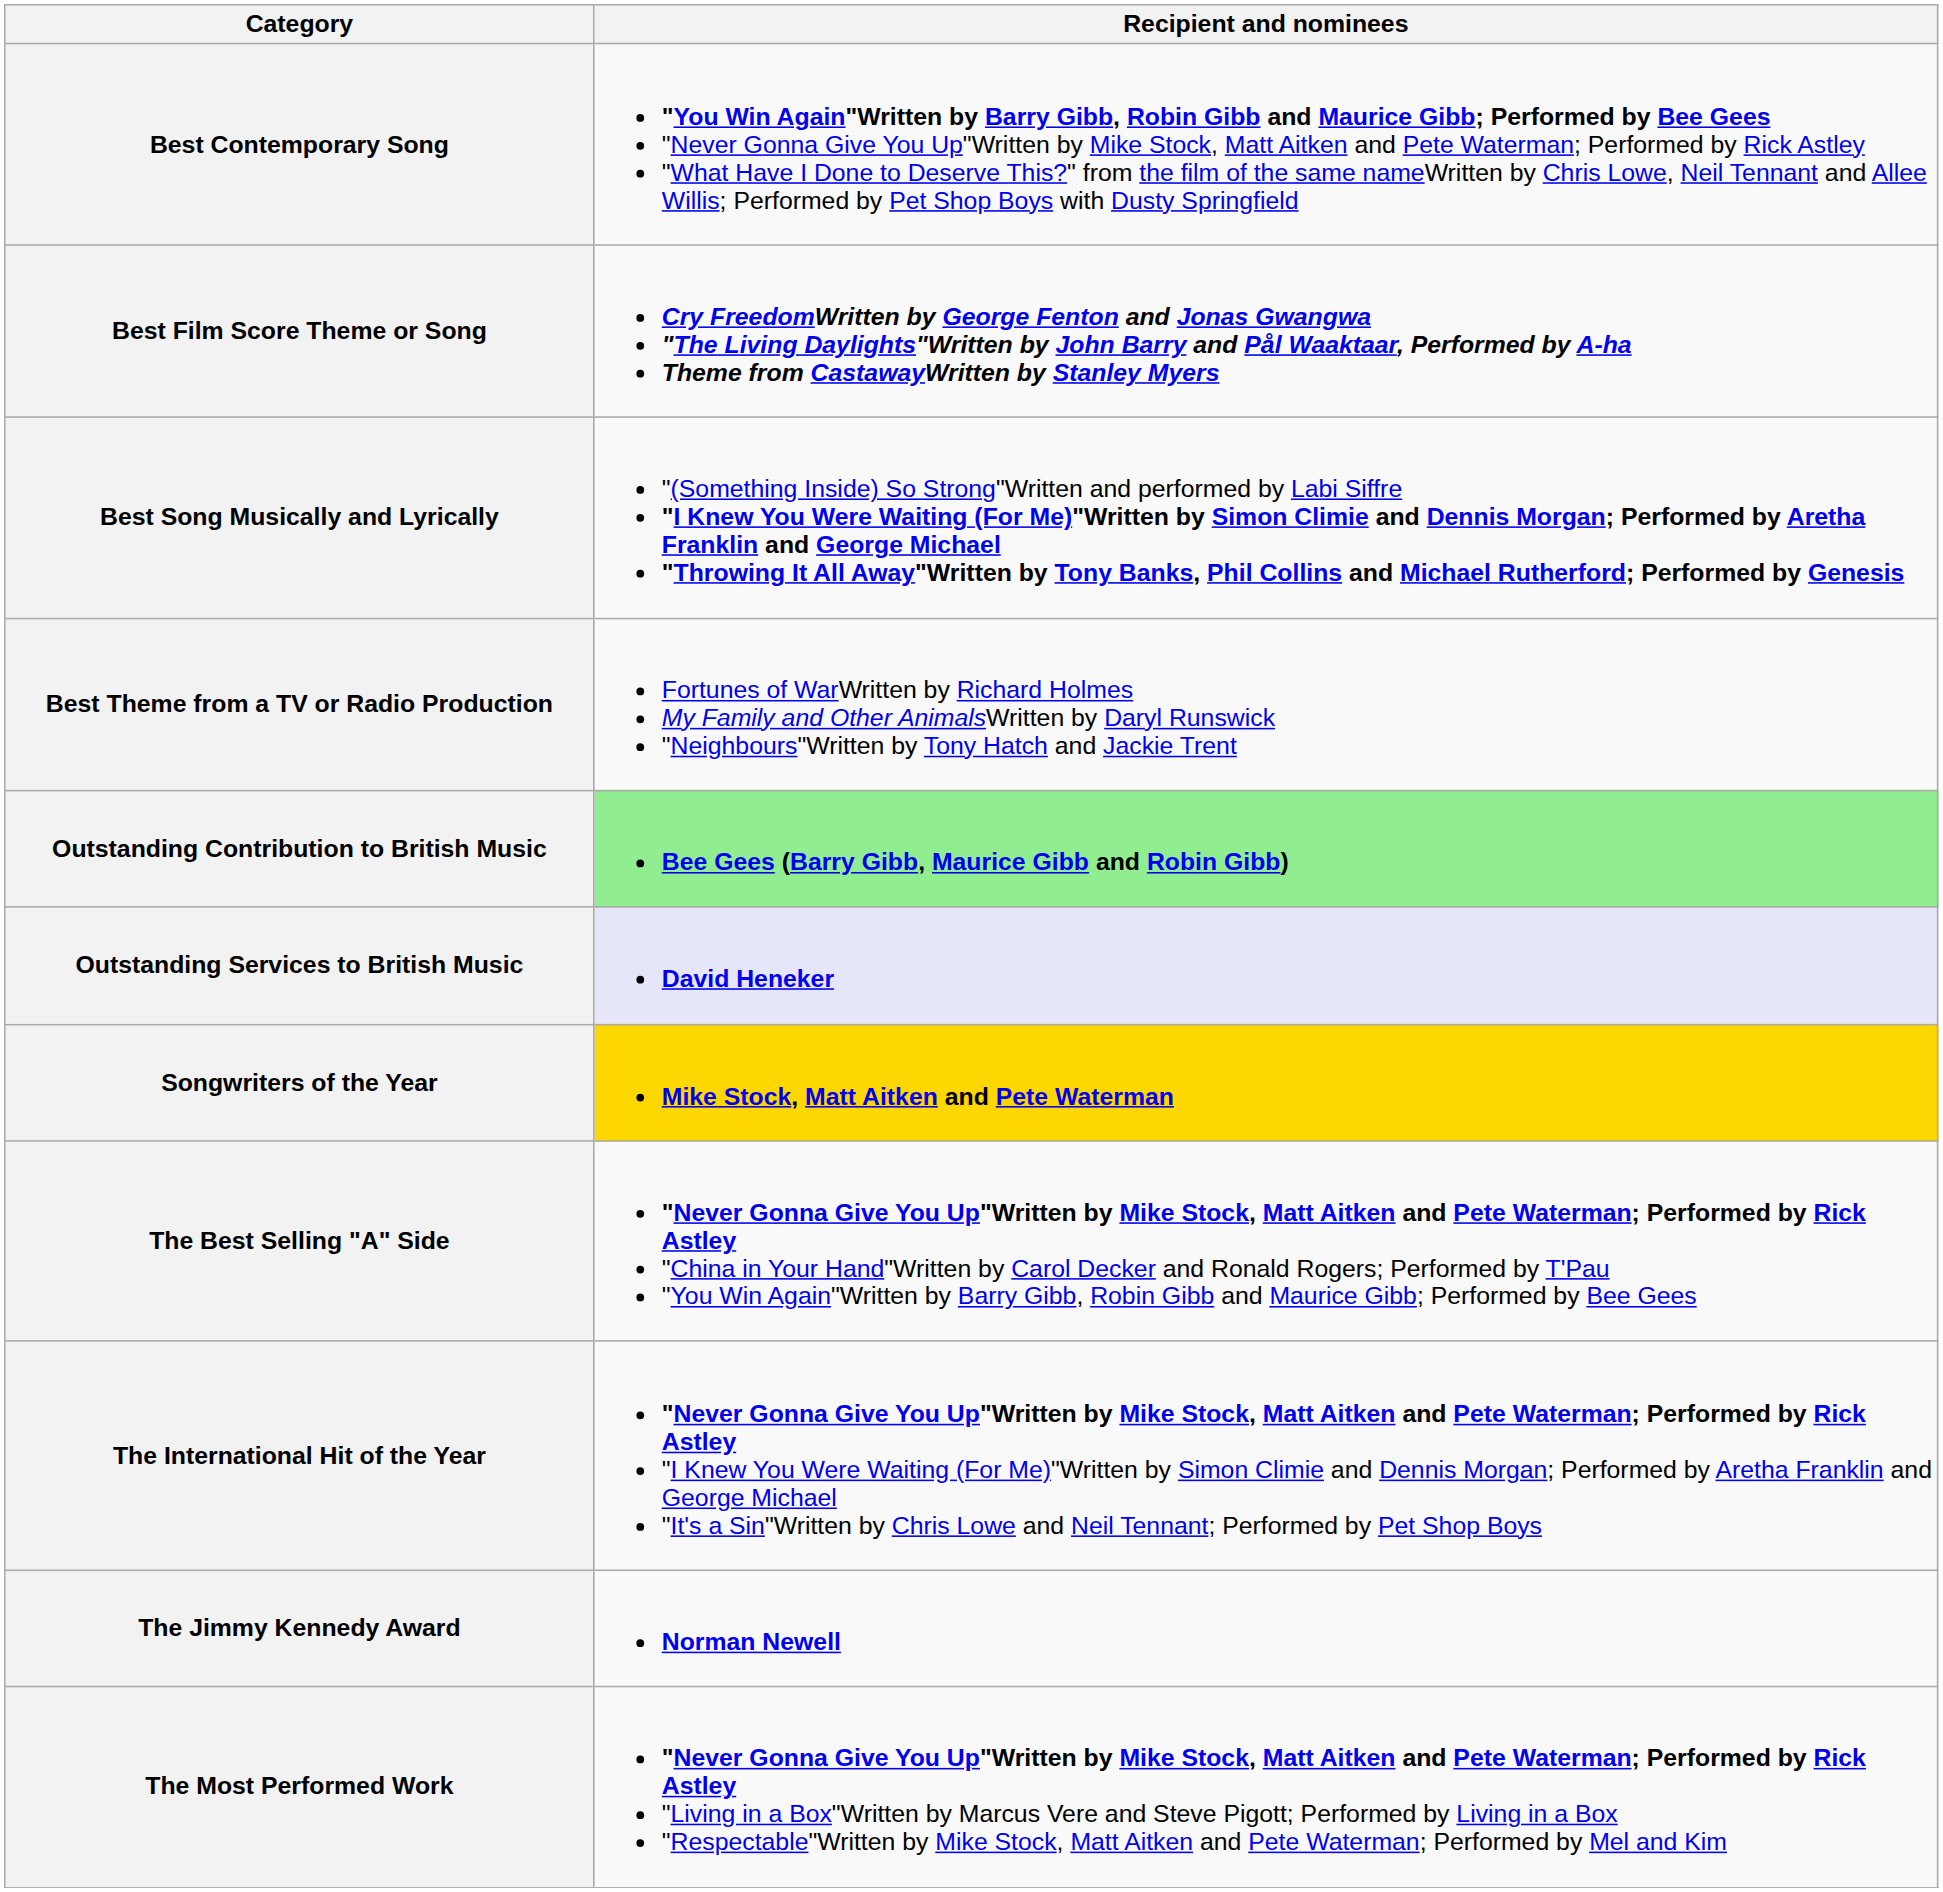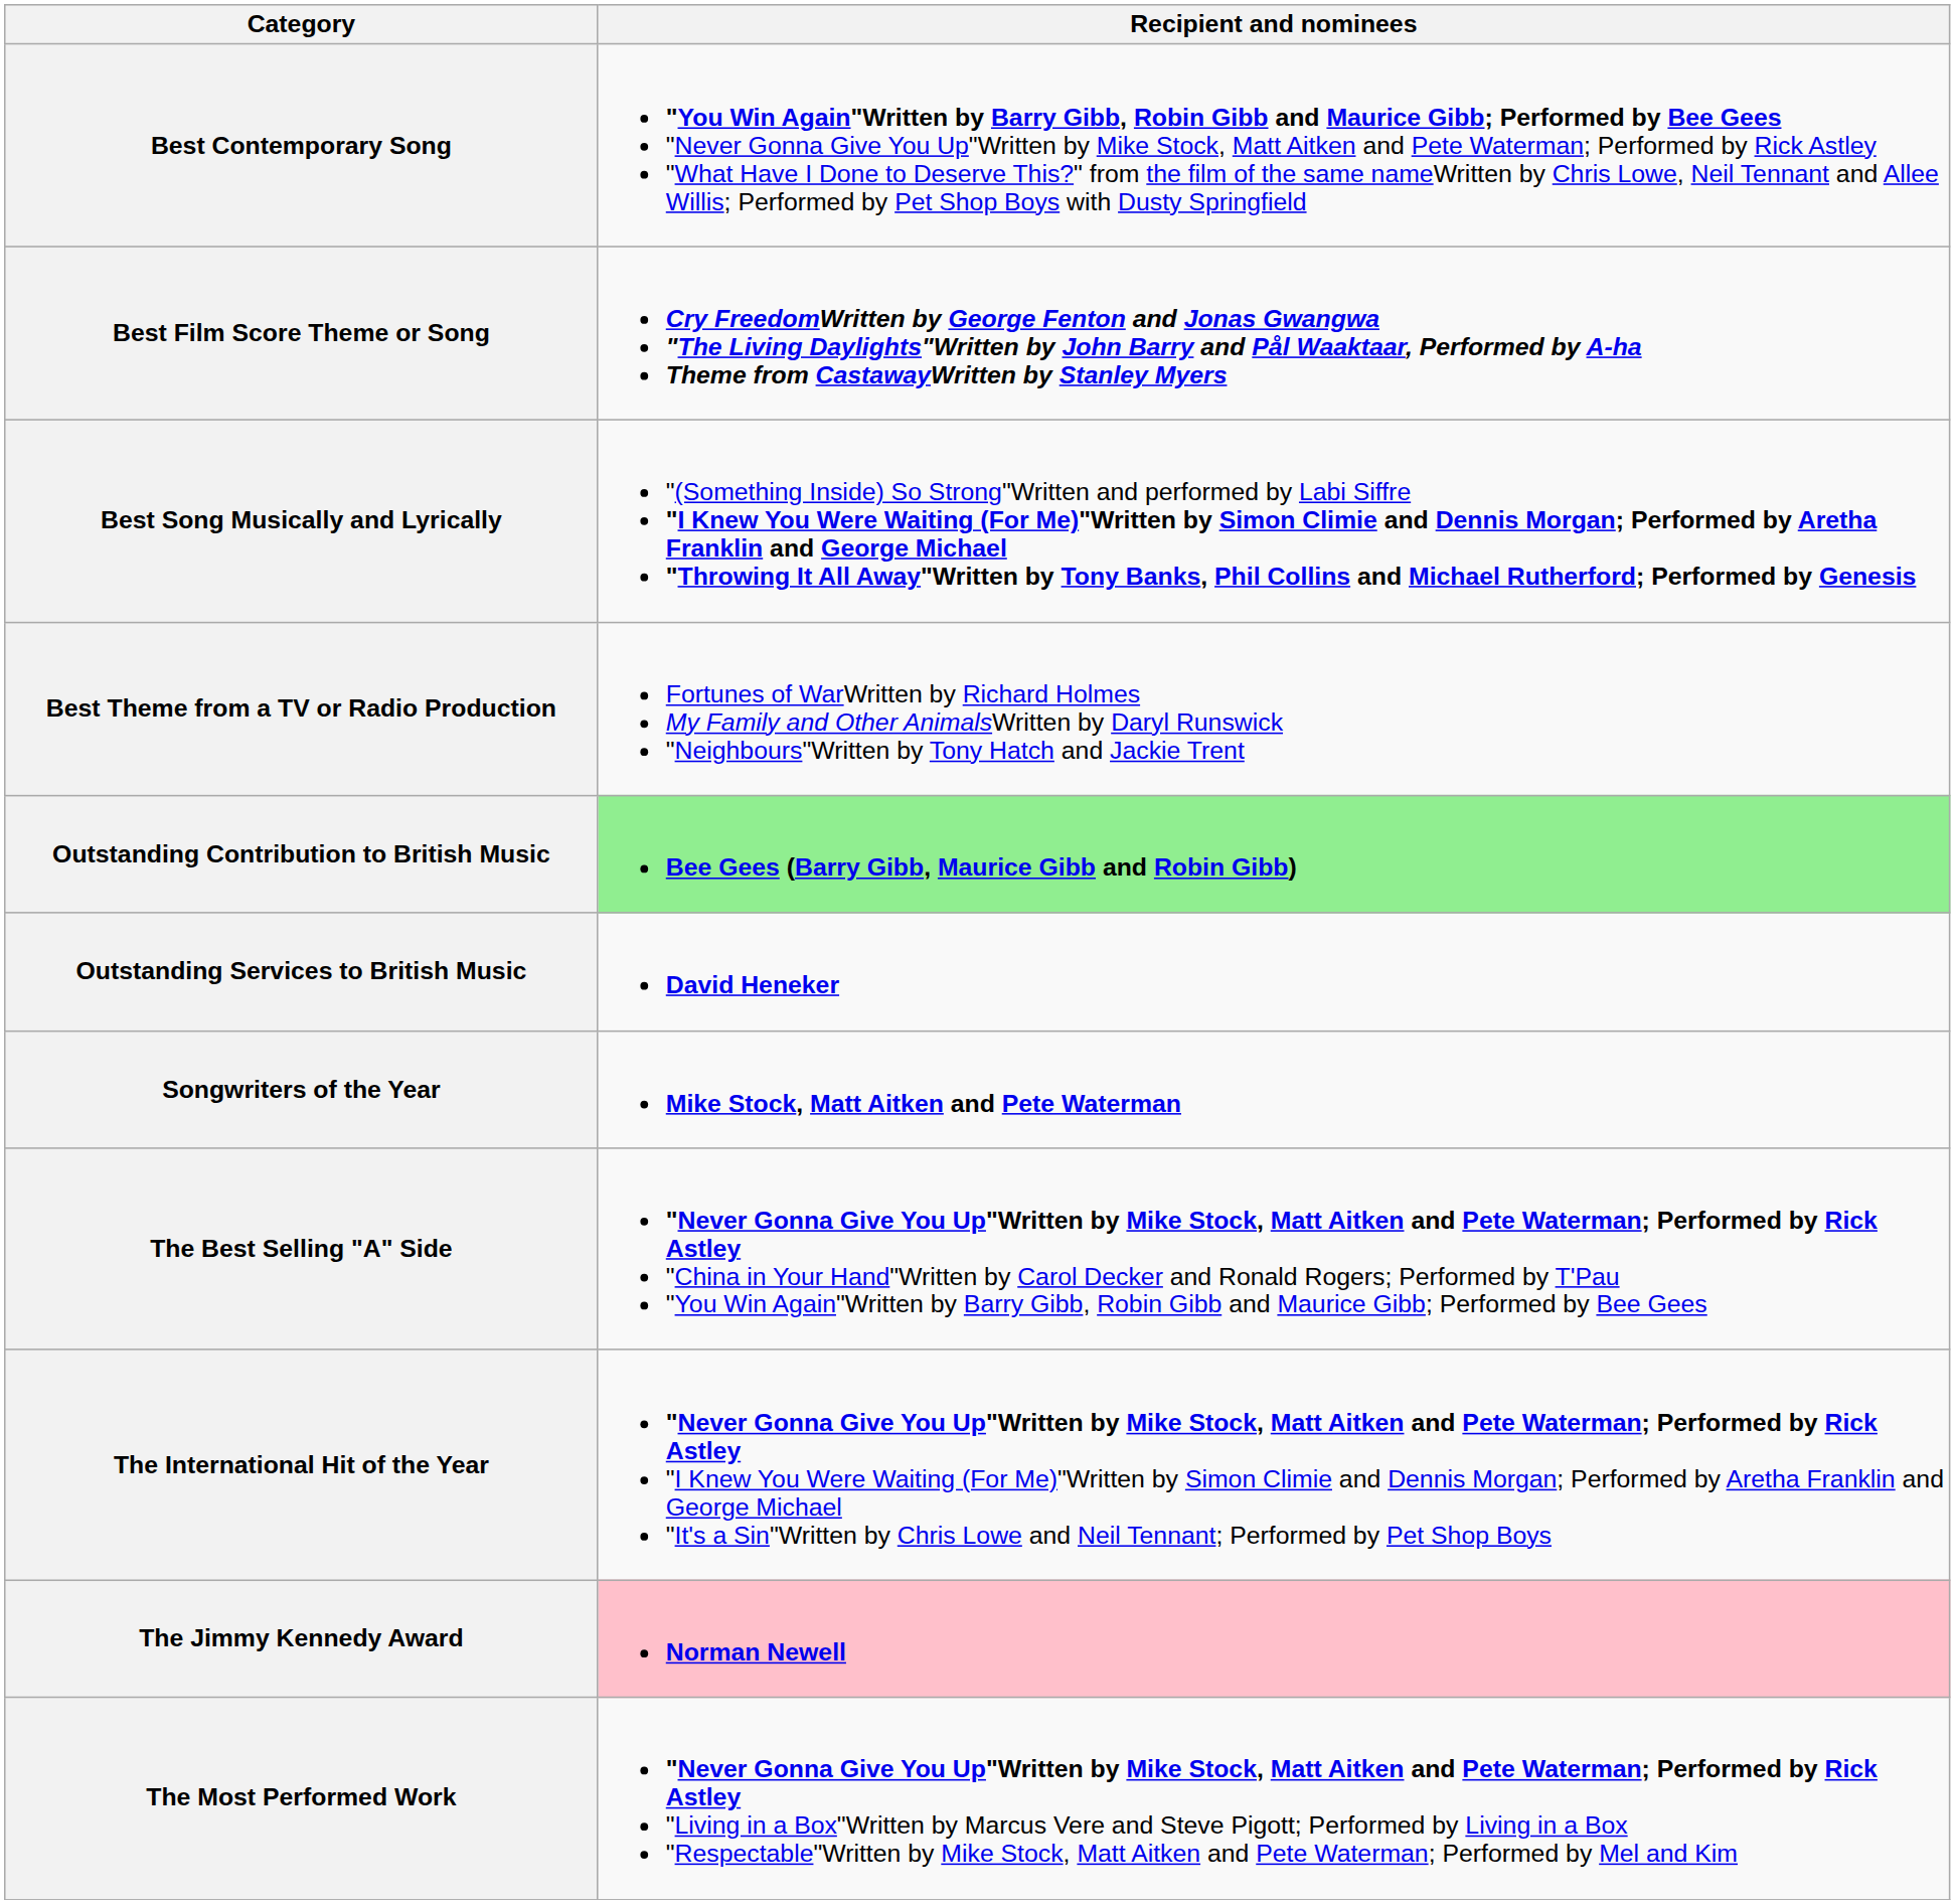Outstanding Services to British Music | Recipient and nominees: lavender background -> no background
Songwriters of the Year | Recipient and nominees: gold background -> no background
The Jimmy Kennedy Award | Recipient and nominees: no background -> pink background
